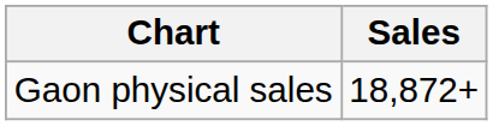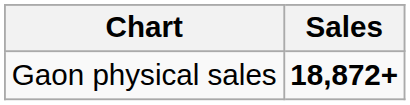Gaon physical sales | Sales: normal -> bold
